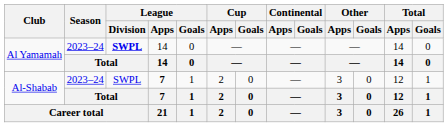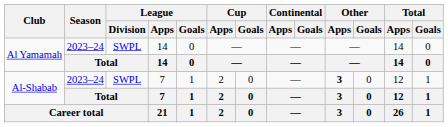row 3 | League / Division: bold -> normal
row 5 | League / Apps: bold -> normal
row 5 | Other / Apps: normal -> bold
